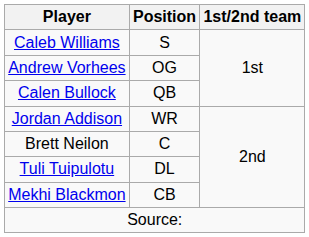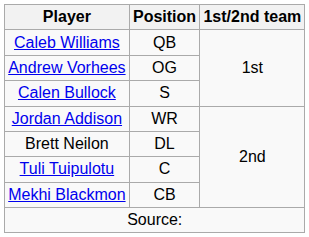Caleb Williams | Position: S -> QB
Calen Bullock | Position: QB -> S
Brett Neilon | Position: C -> DL
Tuli Tuipulotu | Position: DL -> C
